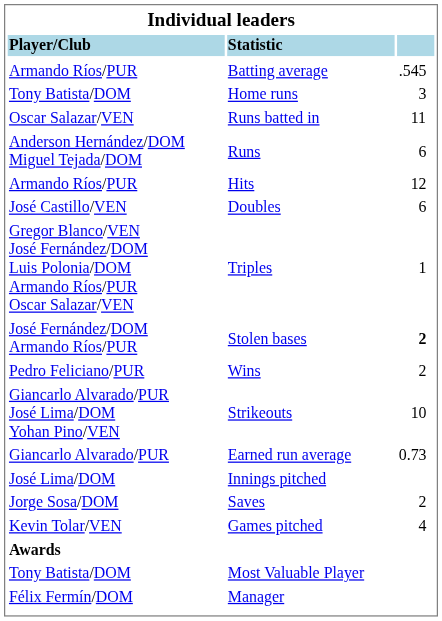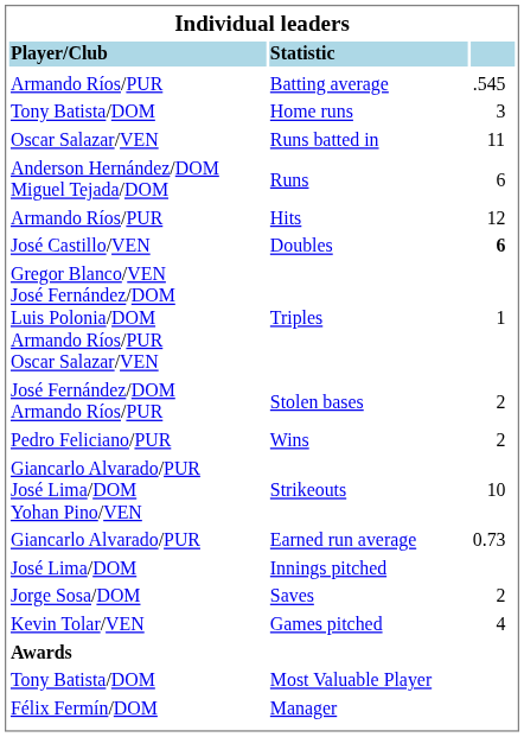Doubles | column 3: normal -> bold
Stolen bases | column 3: bold -> normal
